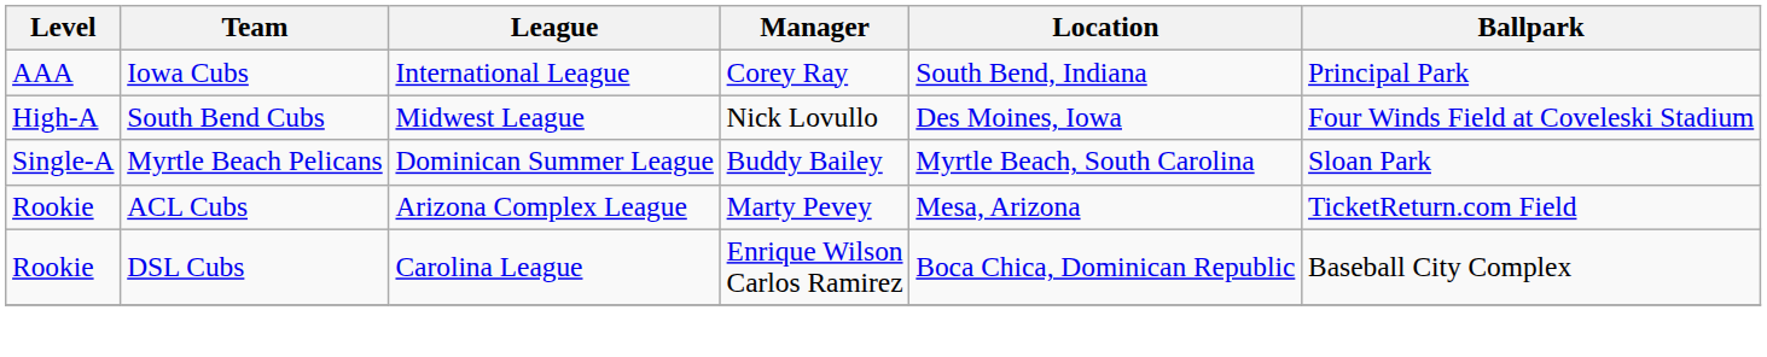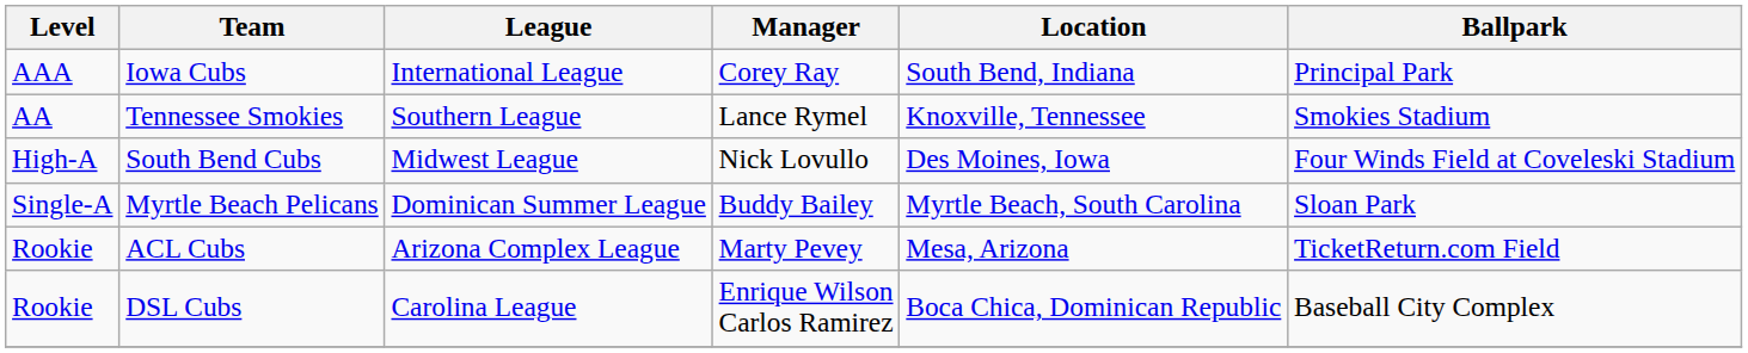+ row: AA | Tennessee Smokies | Southern League | Lance Rymel | Knoxville, Tennessee | Smokies Stadium
